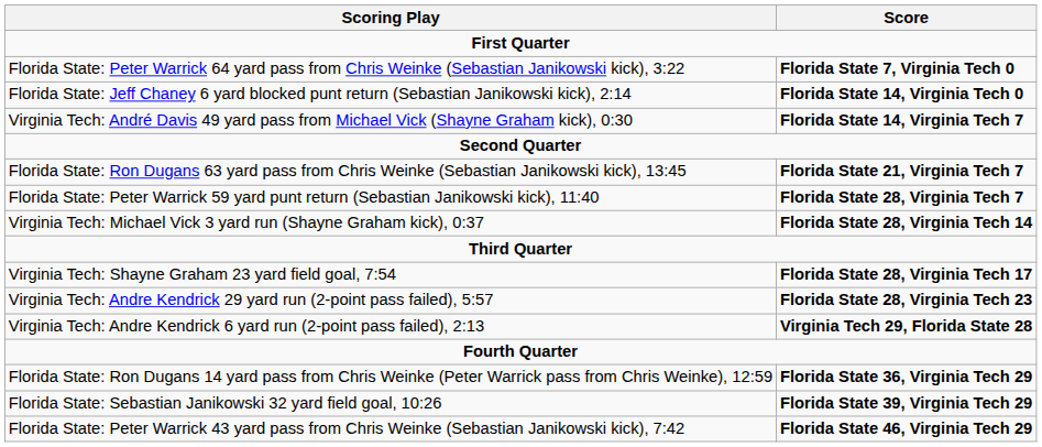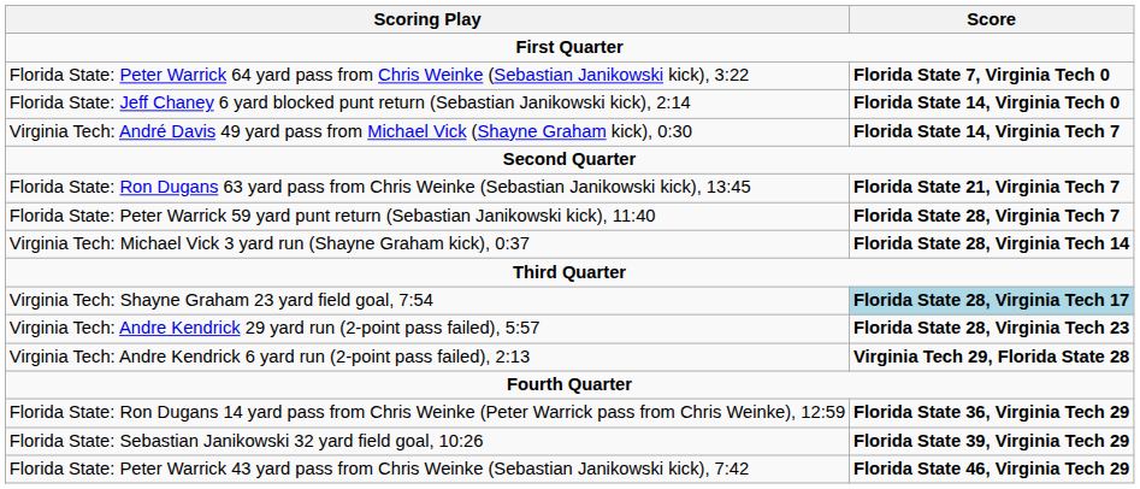Virginia Tech: Shayne Graham 23 yard field goal, 7:54 | Score: no background -> lightblue background
